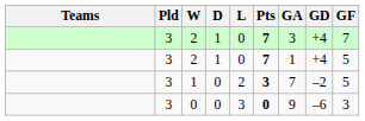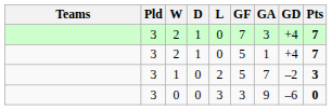columns swapped: GF <-> Pts
